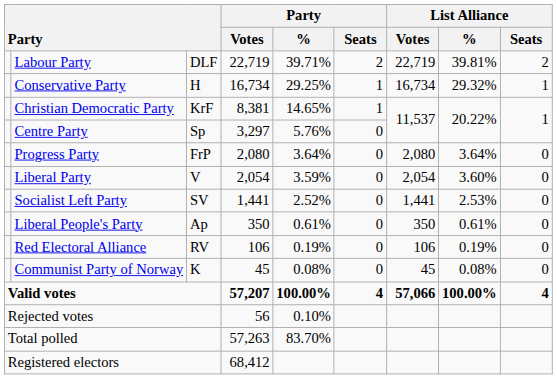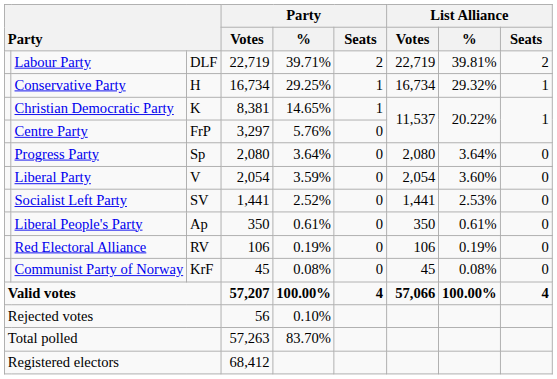Christian Democratic Party | column 3: KrF -> K
Centre Party | column 3: Sp -> FrP
Progress Party | column 3: FrP -> Sp
Communist Party of Norway | column 3: K -> KrF
